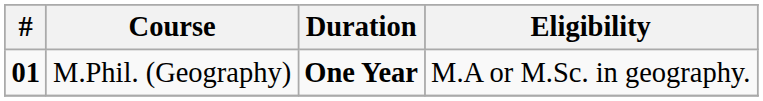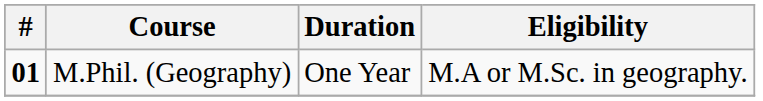M.Phil. (Geography) | Duration: bold -> normal
